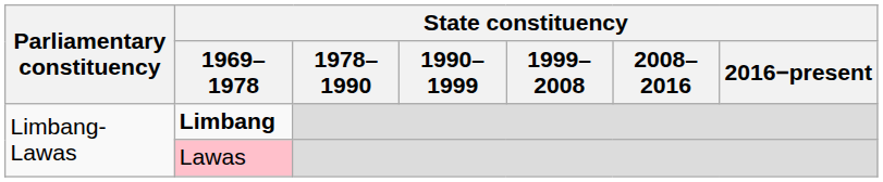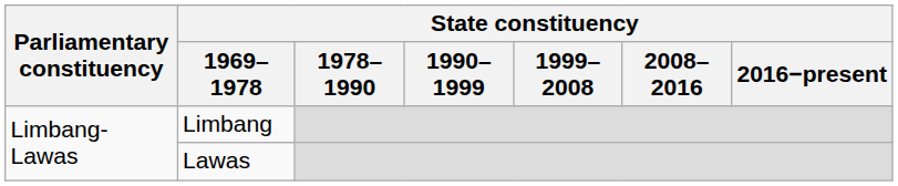Limbang | State constituency / 1969–1978: bold -> normal
Lawas | State constituency / 1969–1978: pink background -> no background
